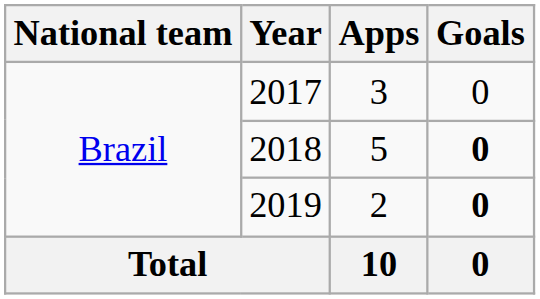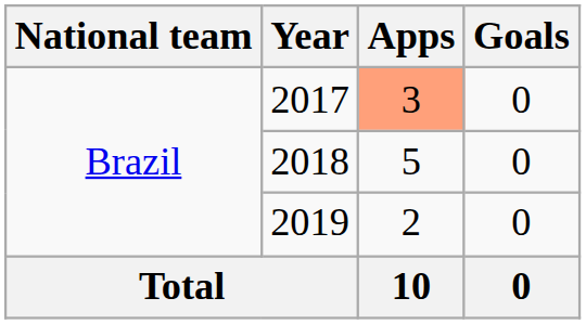2017 | Apps: no background -> lightsalmon background
2018 | Goals: bold -> normal
2019 | Goals: bold -> normal
